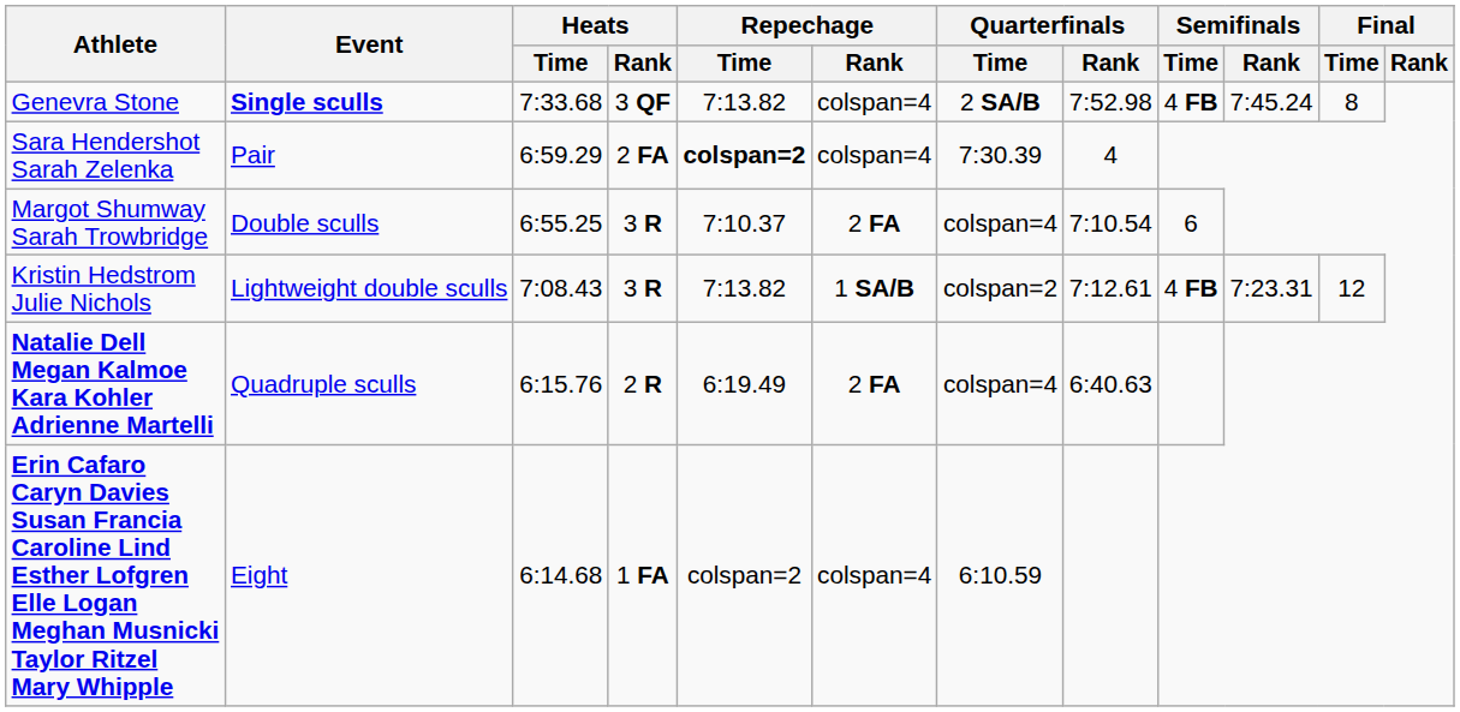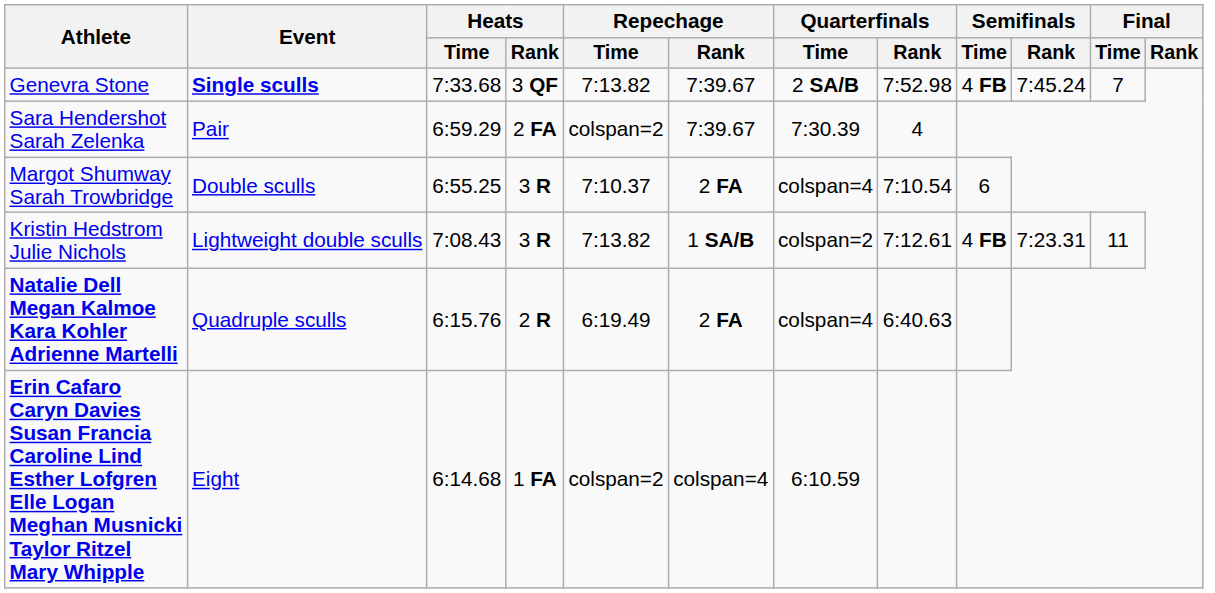Genevra Stone | Repechage / Rank: colspan=4 -> 7:39.67
Genevra Stone | Final / Time: 8 -> 7
Sara Hendershot Sarah Zelenka | Repechage / Time: bold -> normal
Sara Hendershot Sarah Zelenka | Repechage / Rank: colspan=4 -> 7:39.67
Kristin Hedstrom Julie Nichols | Final / Time: 12 -> 11
